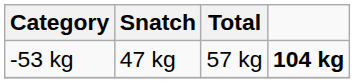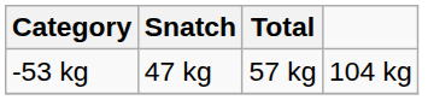-53 kg | column 4: bold -> normal
